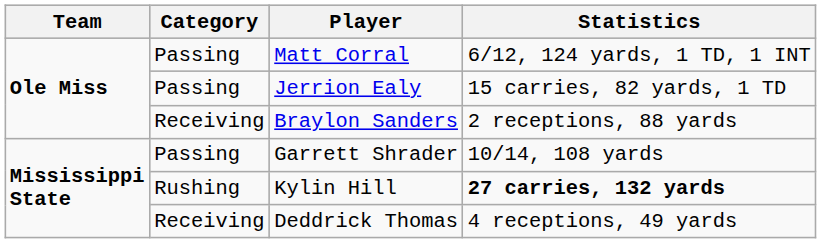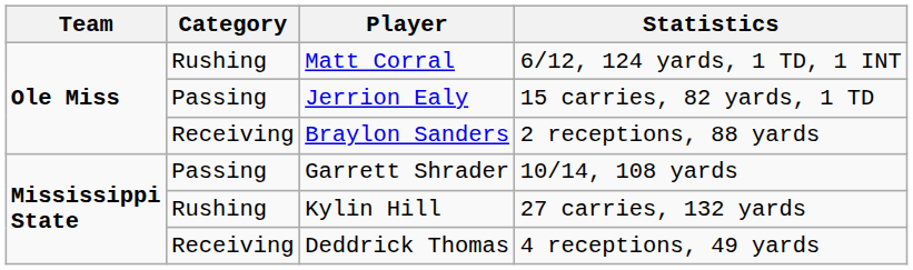Matt Corral | Category: Passing -> Rushing
Kylin Hill | Statistics: bold -> normal
